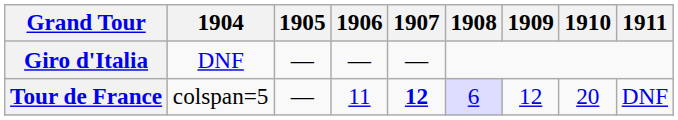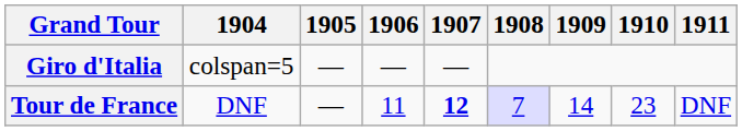Giro d'Italia | 1904: DNF -> colspan=5
Tour de France | 1904: colspan=5 -> DNF
Tour de France | 1908: 6 -> 7
Tour de France | 1909: 12 -> 14
Tour de France | 1910: 20 -> 23
